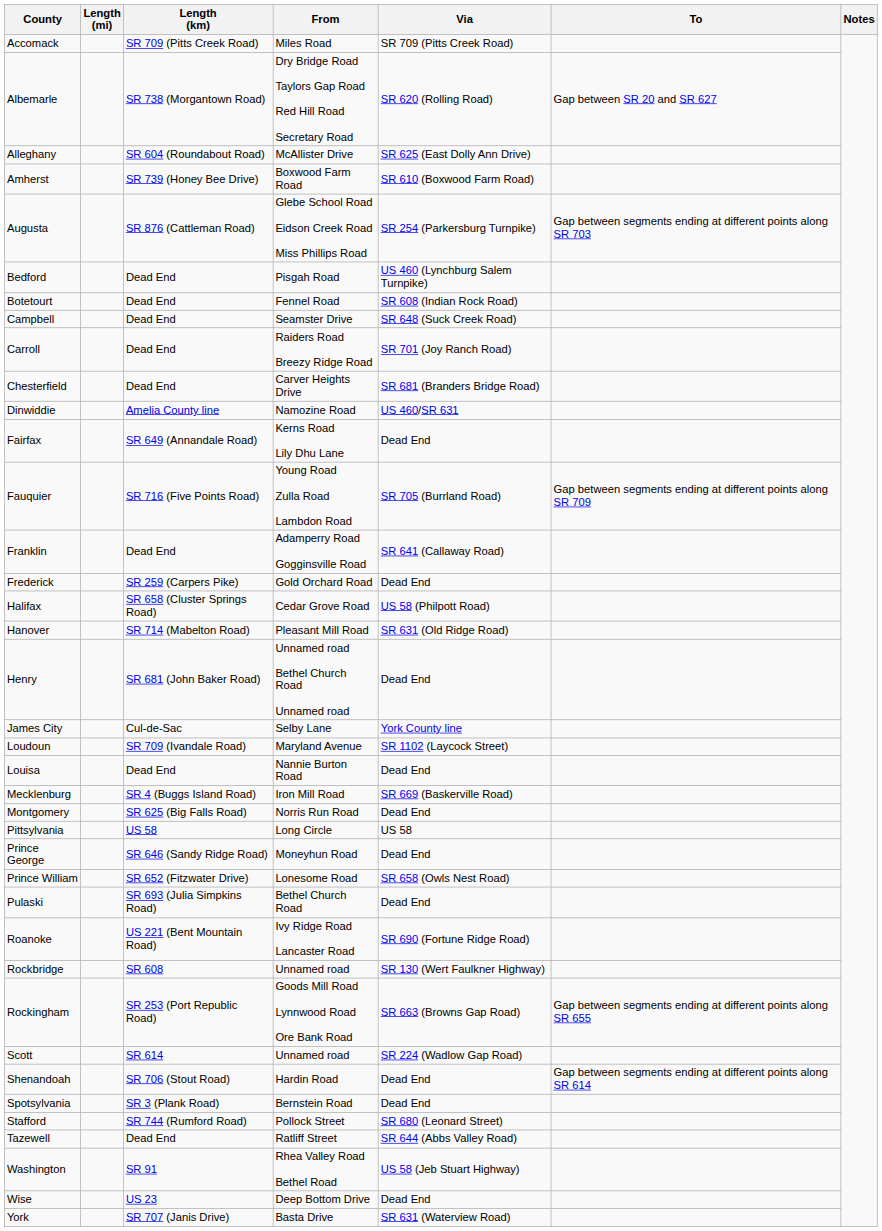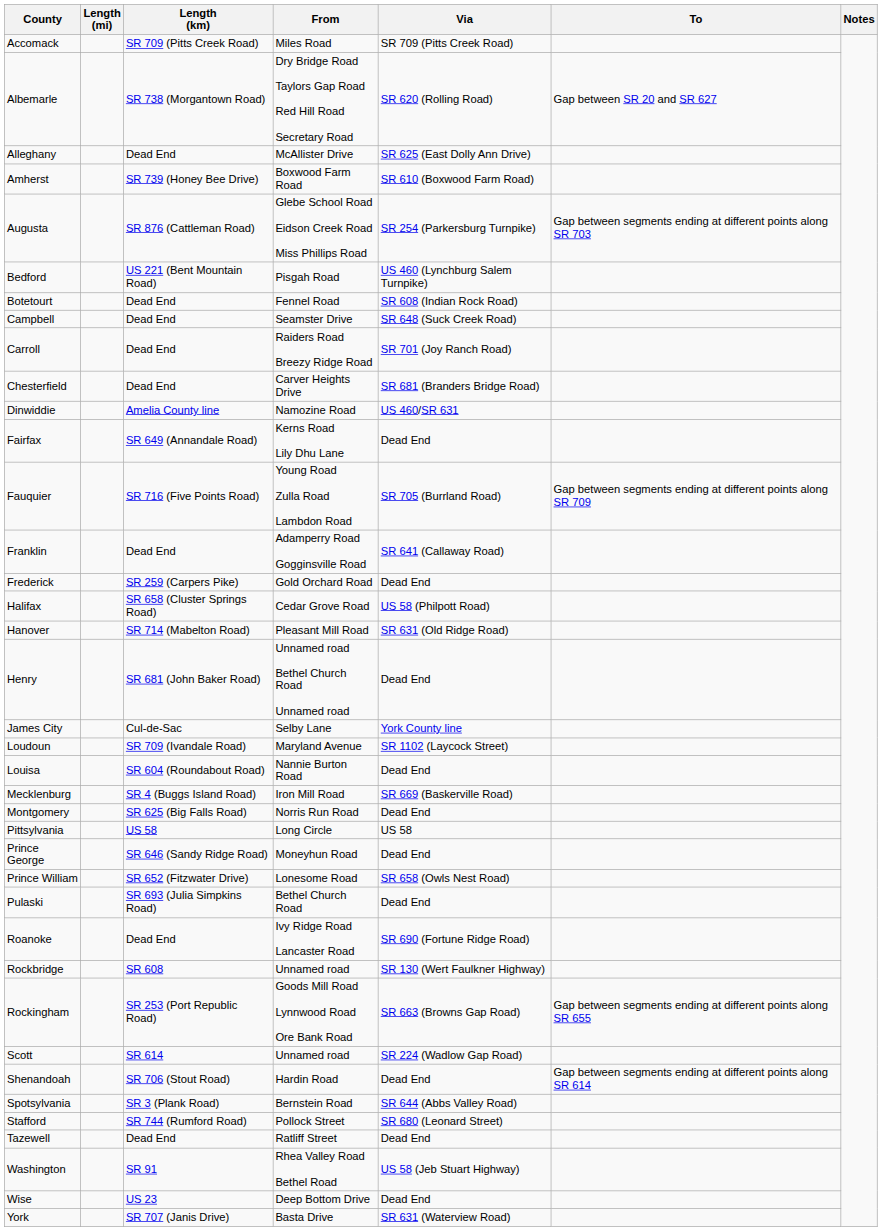Alleghany | Length (km): SR 604 (Roundabout Road) -> Dead End
Bedford | Length (km): Dead End -> US 221 (Bent Mountain Road)
Louisa | Length (km): Dead End -> SR 604 (Roundabout Road)
Roanoke | Length (km): US 221 (Bent Mountain Road) -> Dead End
Spotsylvania | Via: Dead End -> SR 644 (Abbs Valley Road)
Tazewell | Via: SR 644 (Abbs Valley Road) -> Dead End
